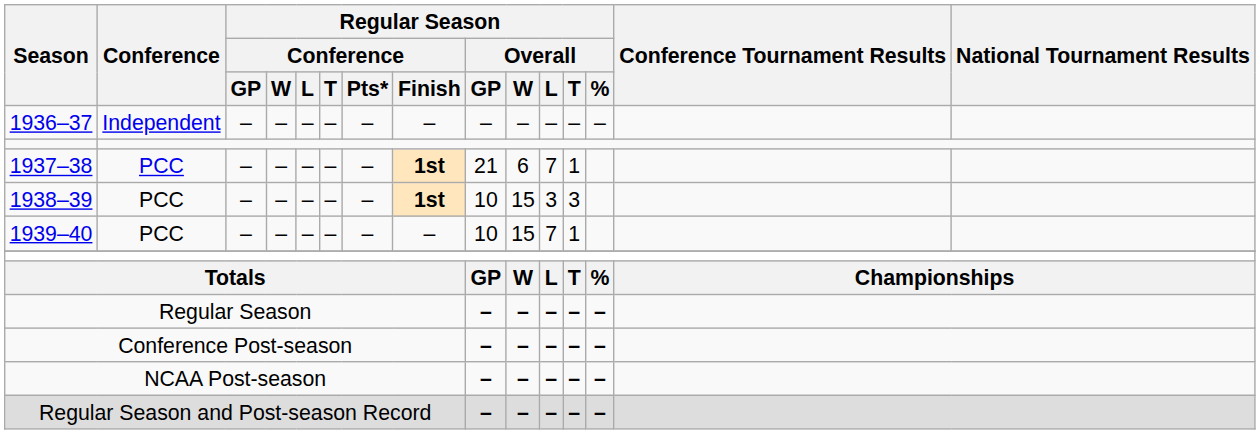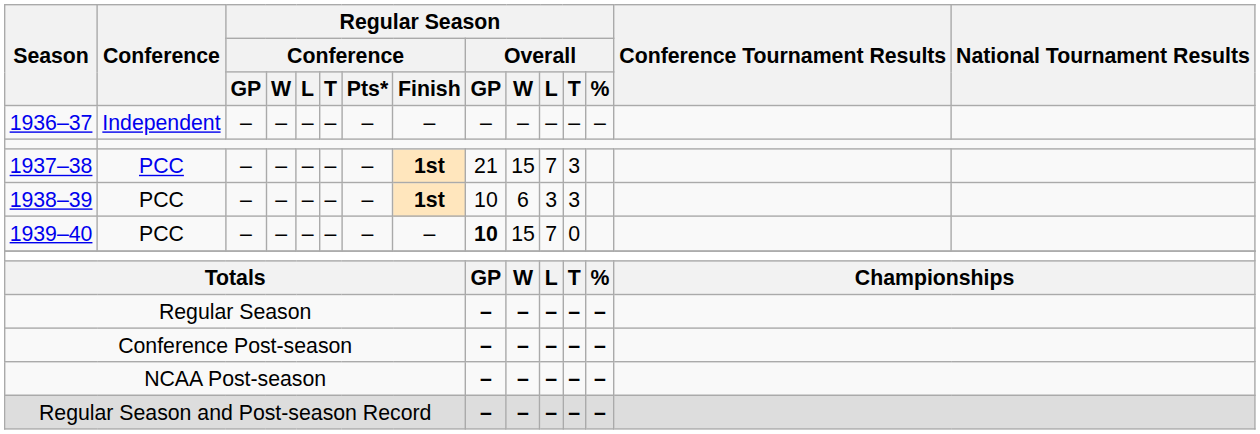1937–38 | Regular Season / Overall / W: 6 -> 15
1937–38 | Regular Season / Overall / T: 1 -> 3
1938–39 | Regular Season / Overall / W: 15 -> 6
1939–40 | Regular Season / Overall / GP: normal -> bold
1939–40 | Regular Season / Overall / T: 1 -> 0
